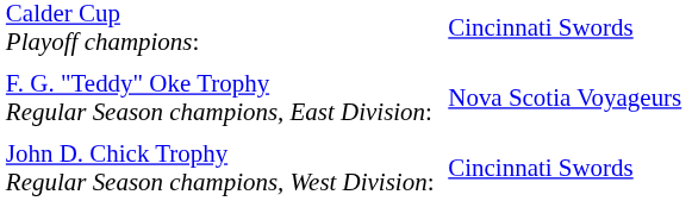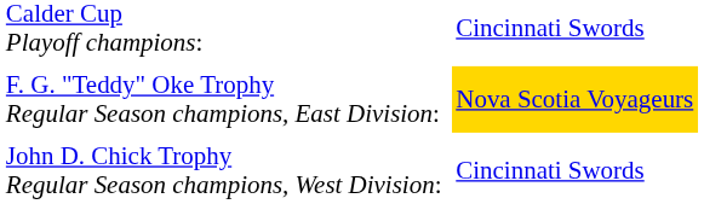row 2 | column 2: no background -> gold background
